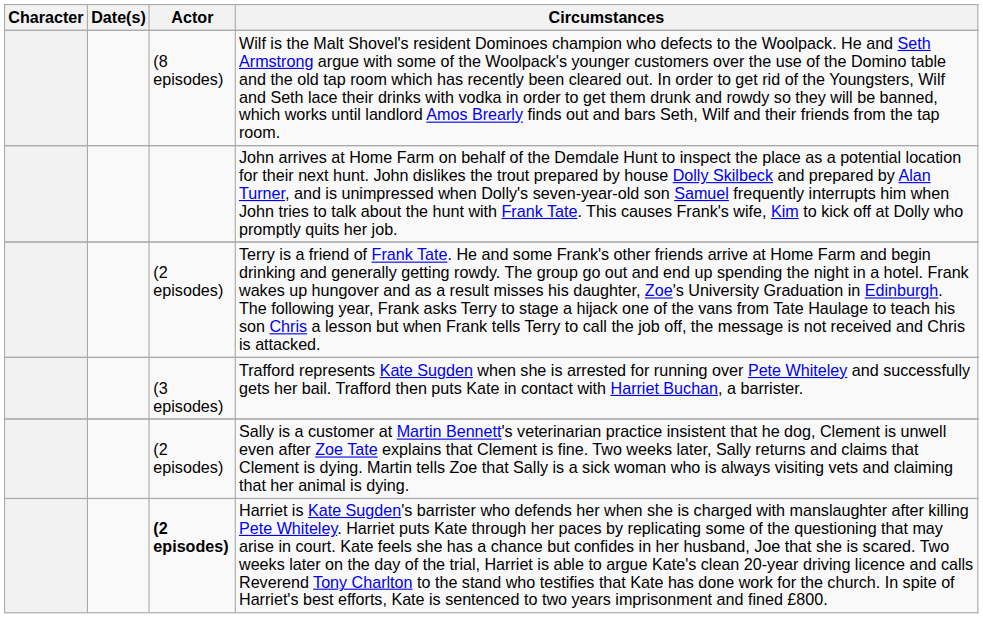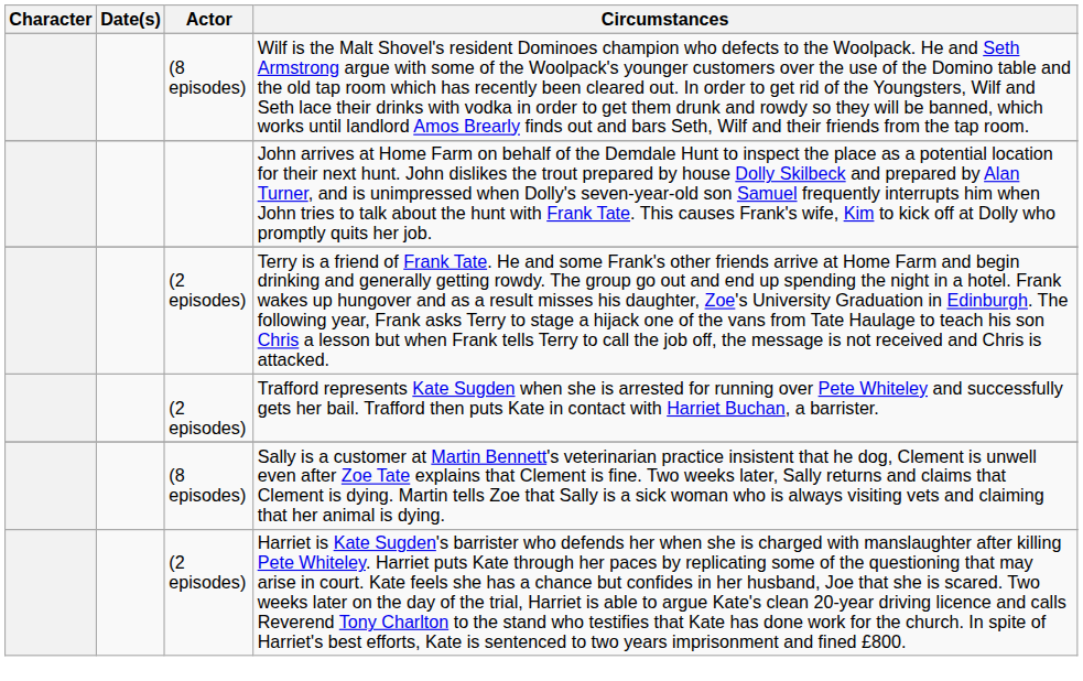row 5 | Actor: (3 episodes) -> (2 episodes)
row 6 | Actor: (2 episodes) -> (8 episodes)
row 7 | Actor: bold -> normal
